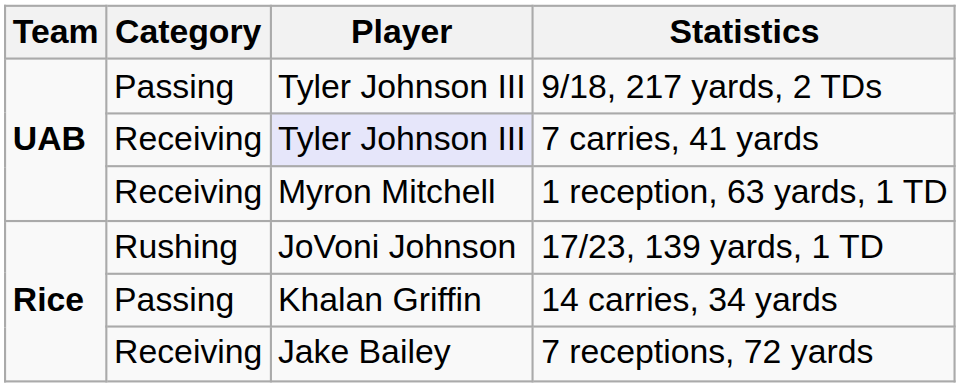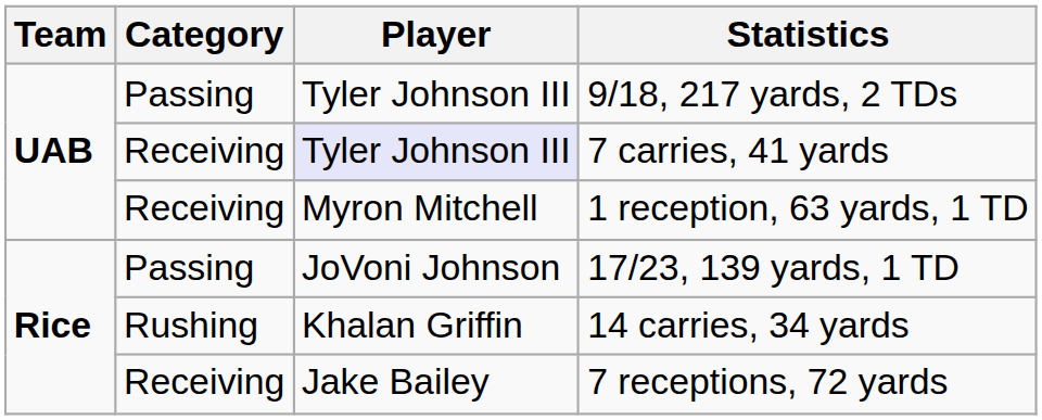17/23, 139 yards, 1 TD | Category: Rushing -> Passing
14 carries, 34 yards | Category: Passing -> Rushing
